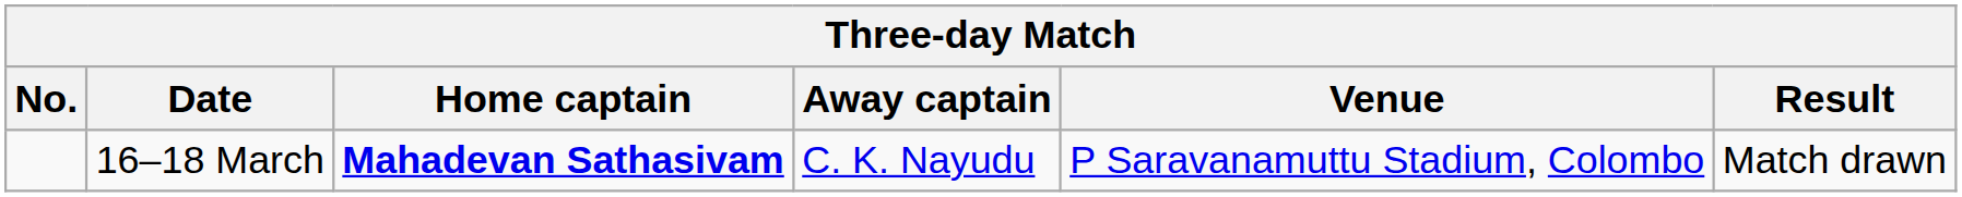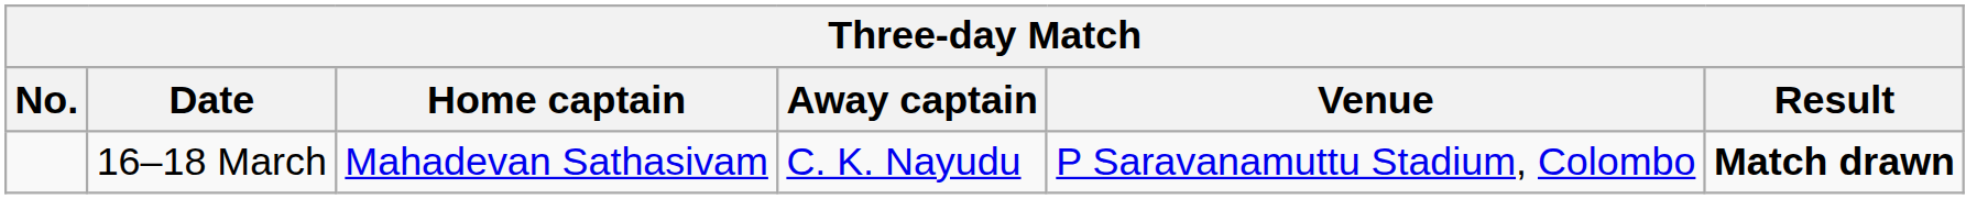16–18 March | Home captain: bold -> normal
16–18 March | Result: normal -> bold
